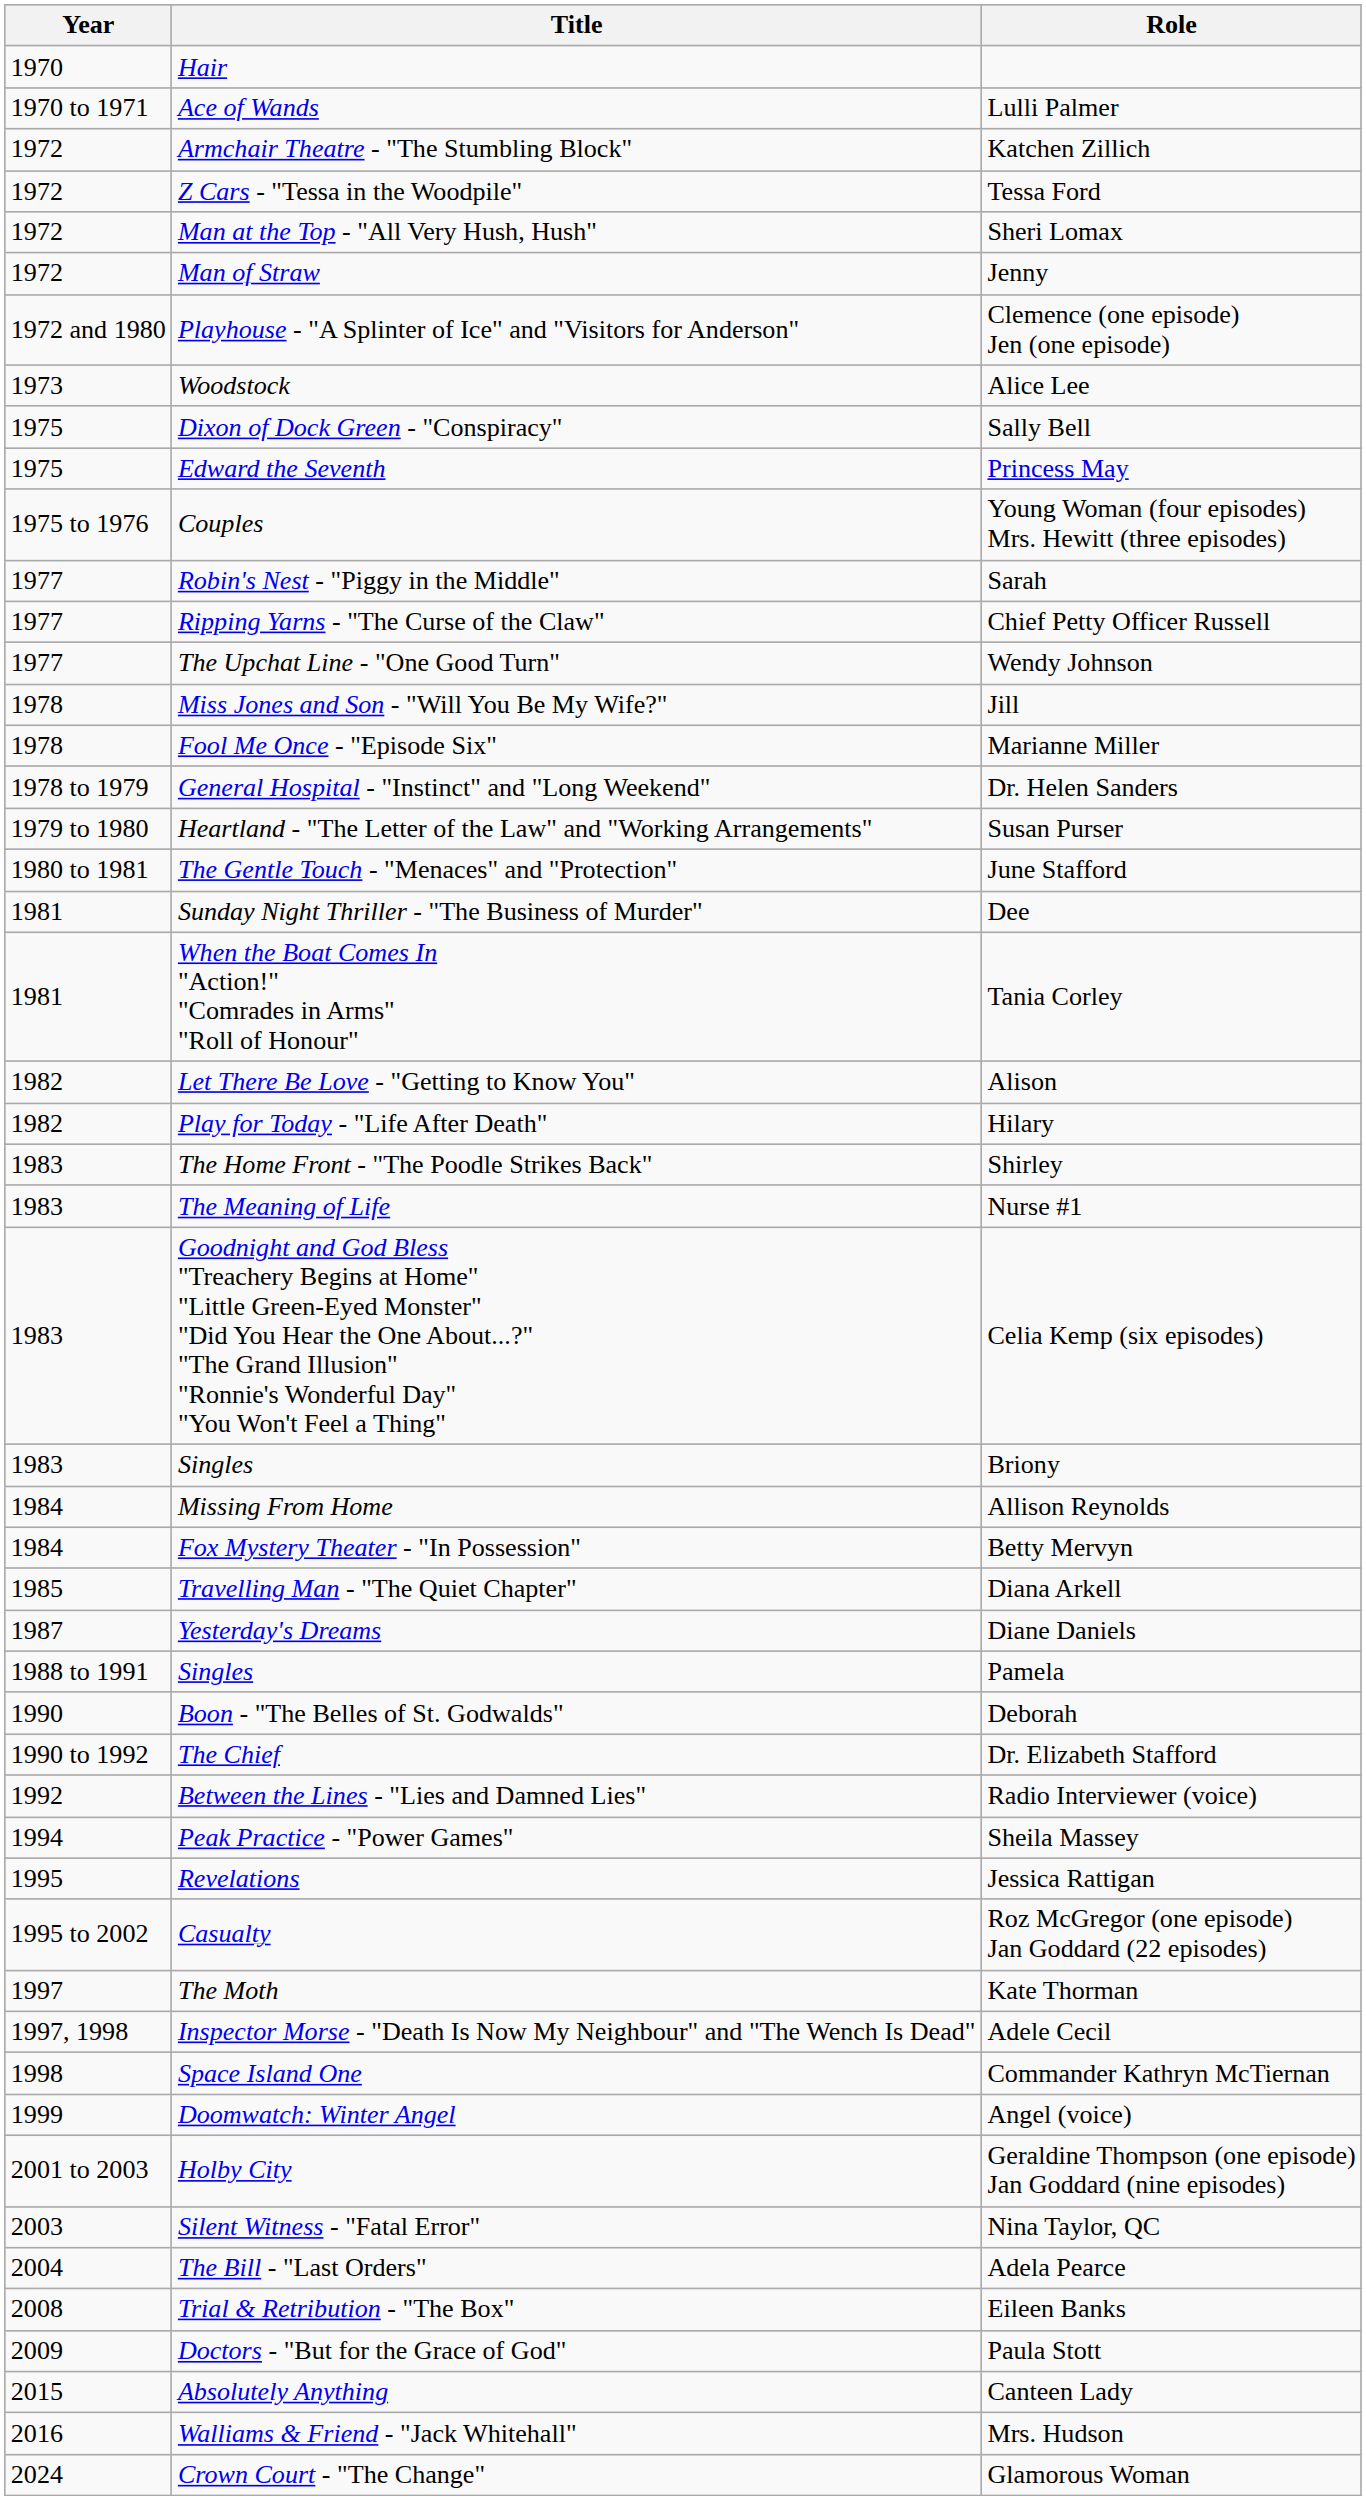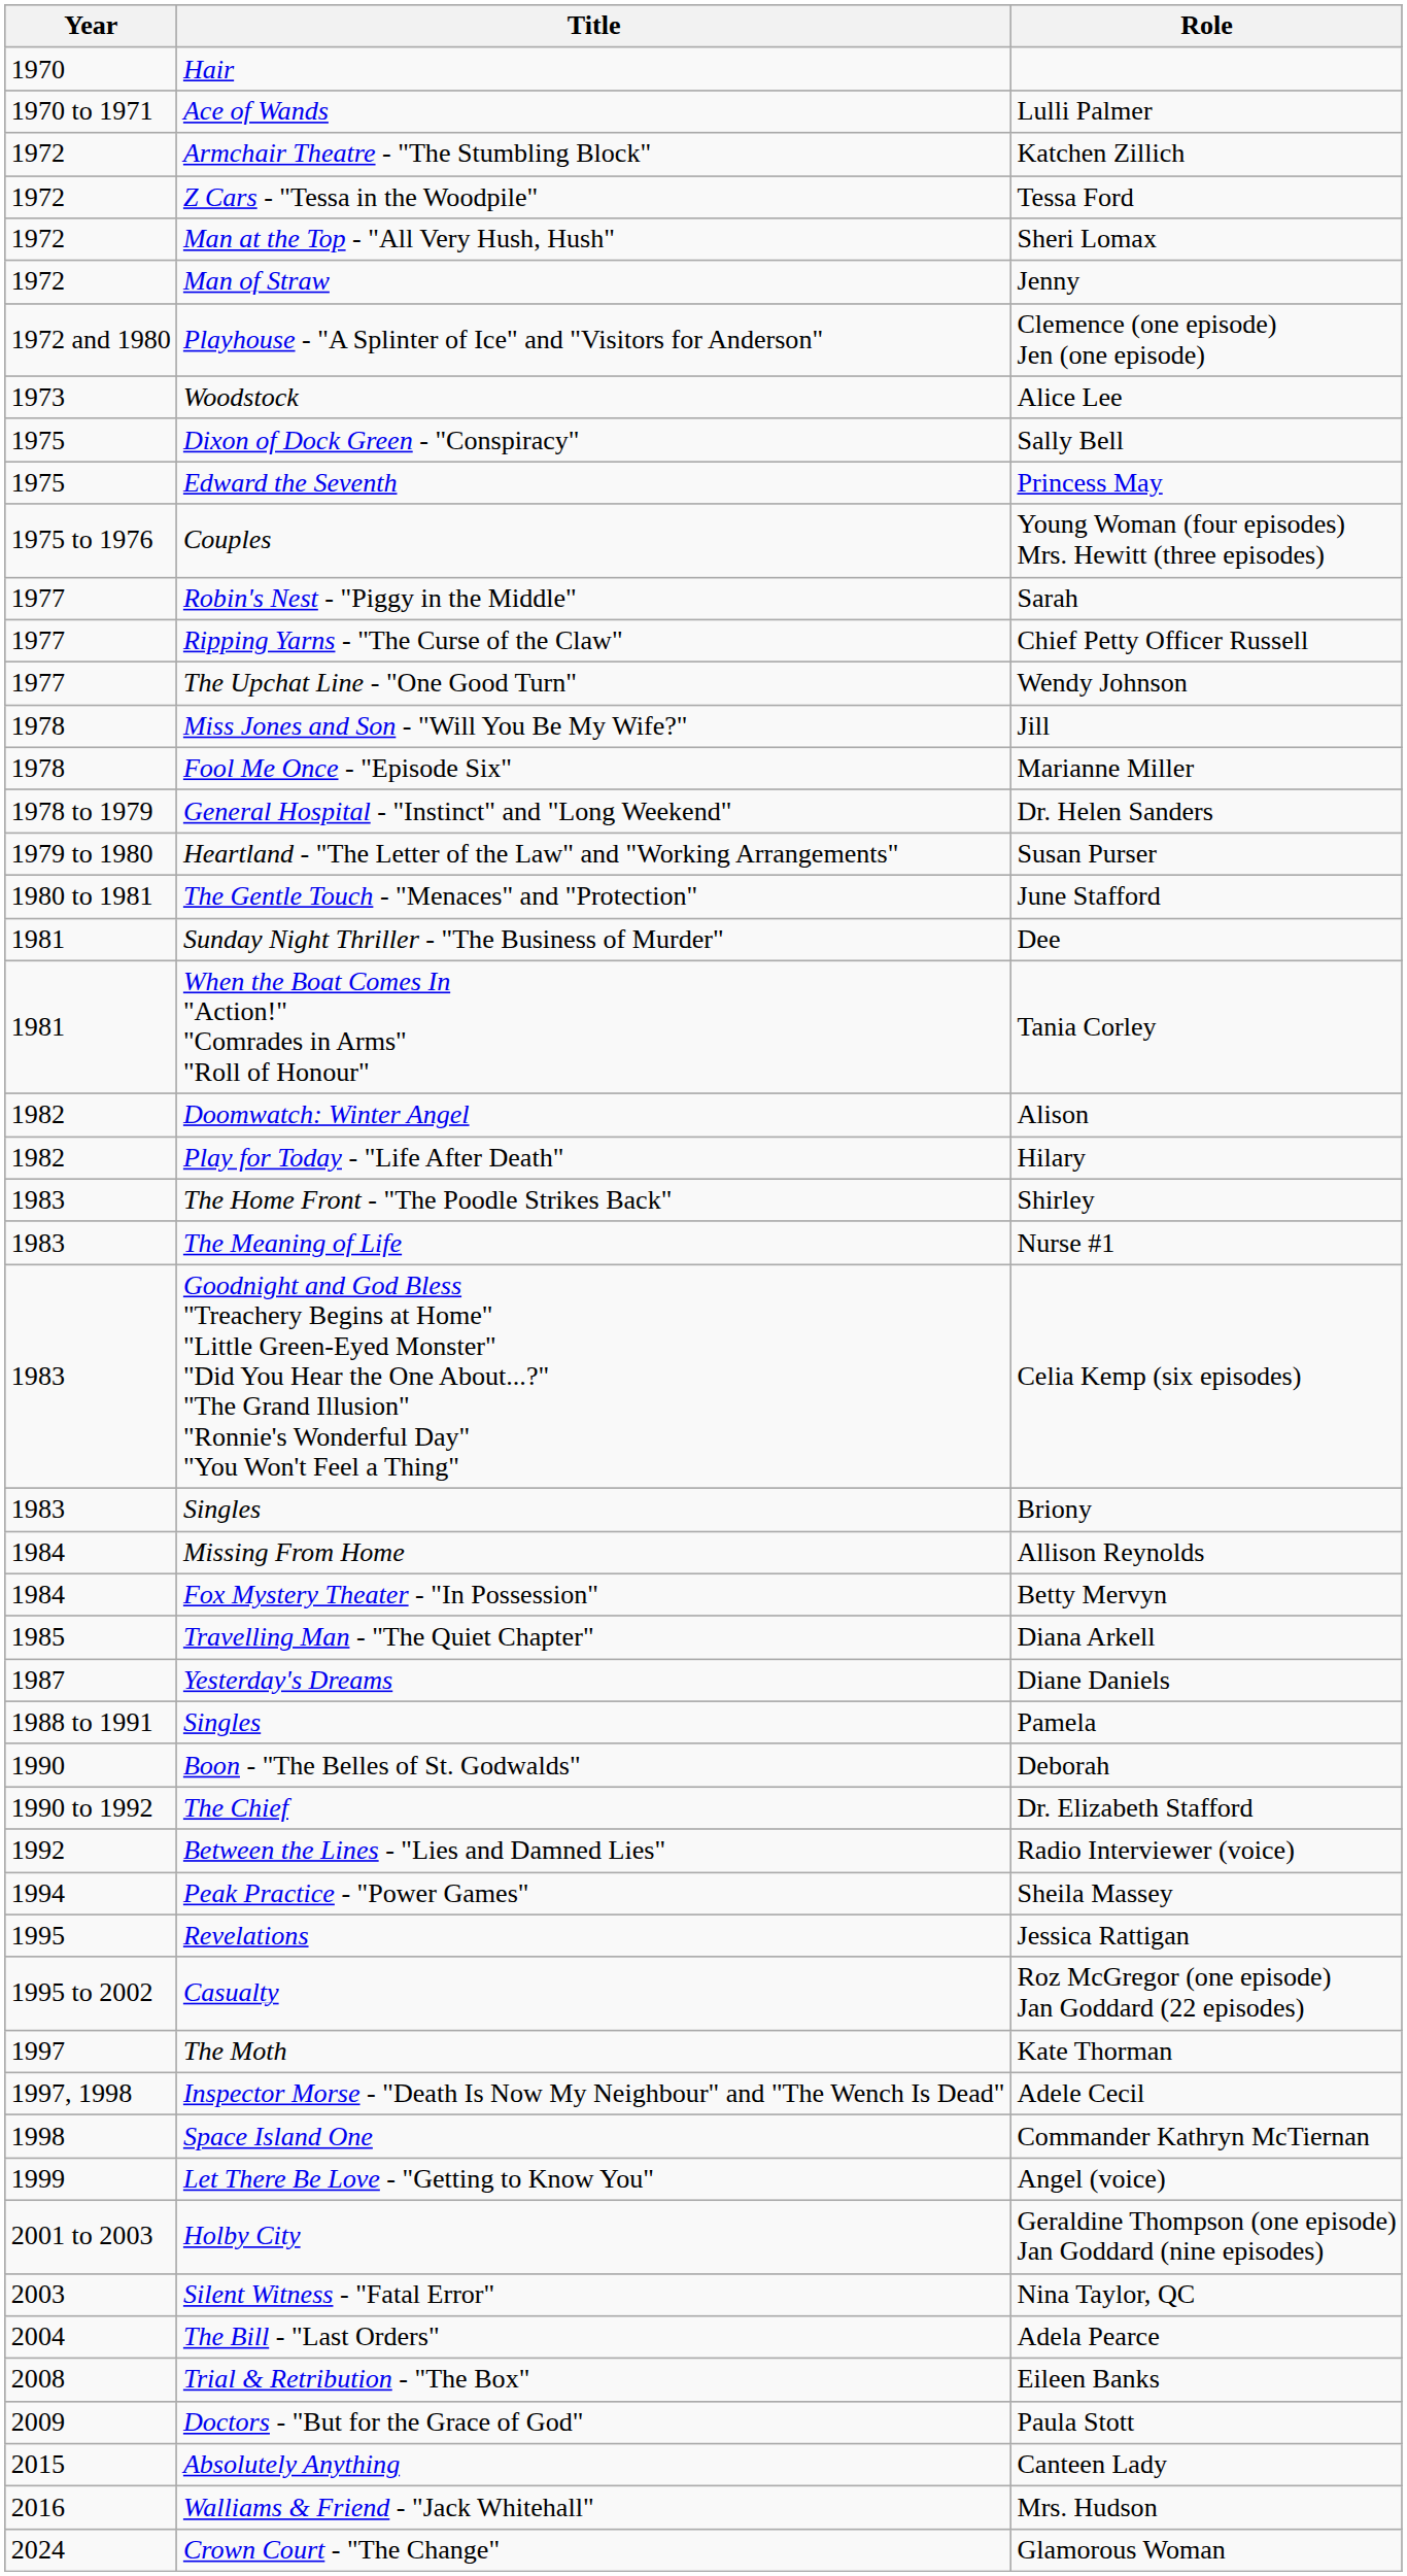Alison | Title: Let There Be Love - "Getting to Know You" -> Doomwatch: Winter Angel
Angel (voice) | Title: Doomwatch: Winter Angel -> Let There Be Love - "Getting to Know You"
